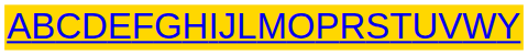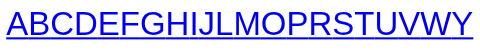row 1 | column 1: gold background -> no background
